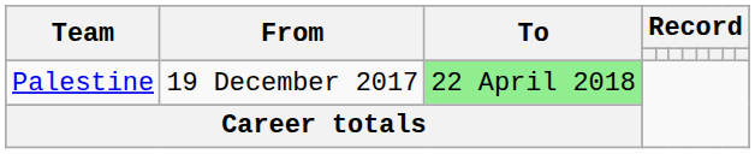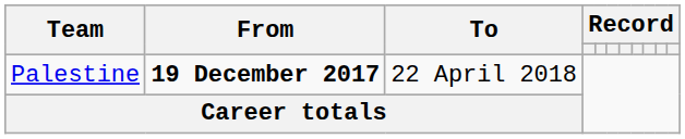Palestine | From: normal -> bold
Palestine | To: lightgreen background -> no background
